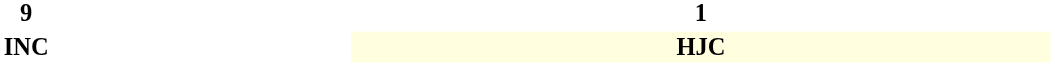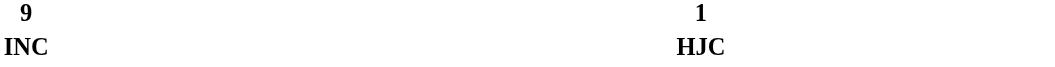INC | 1: lightyellow background -> no background
